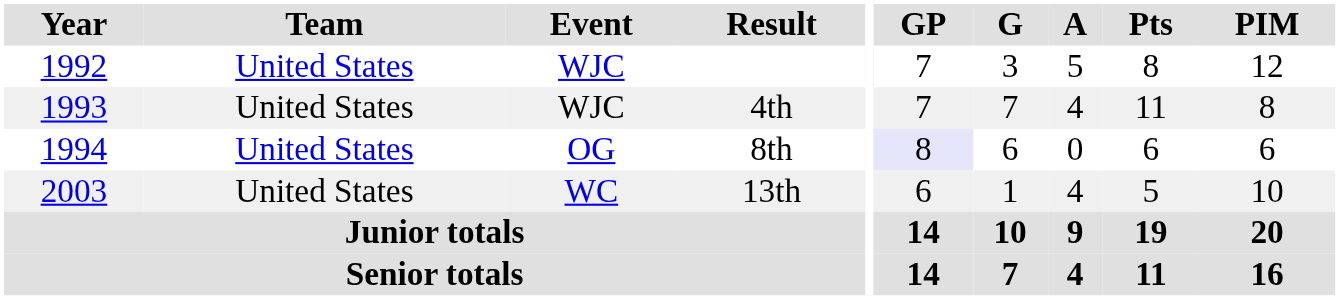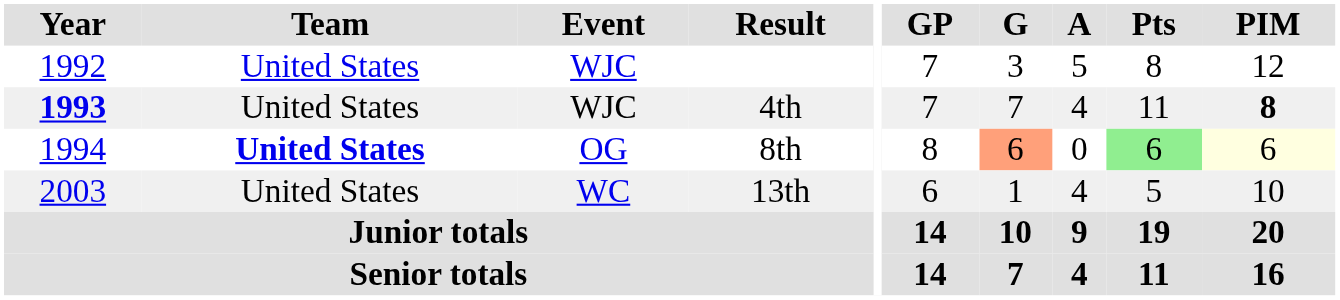4th | Year: normal -> bold
4th | PIM: normal -> bold
8th | Team: normal -> bold
8th | GP: lavender background -> no background
8th | G: no background -> lightsalmon background
8th | Pts: no background -> lightgreen background
8th | PIM: no background -> lightyellow background
